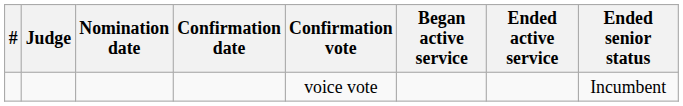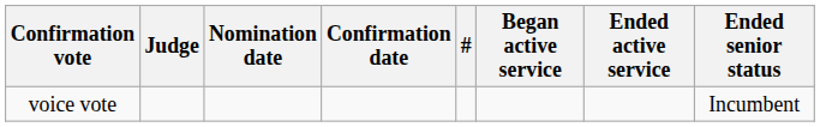columns swapped: # <-> Confirmation vote
